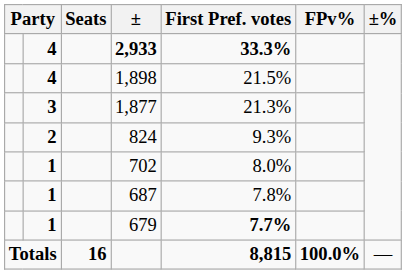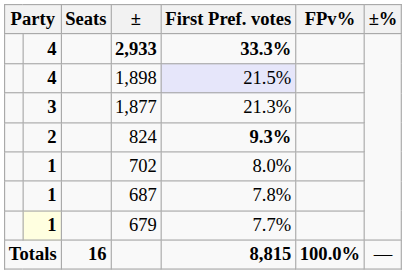1,898 | First Pref. votes: no background -> lavender background
824 | First Pref. votes: normal -> bold
679 | column 2: no background -> lightyellow background
679 | First Pref. votes: bold -> normal
